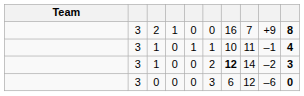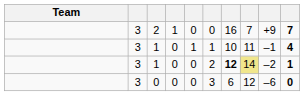row 2 | column 10: 8 -> 7
row 4 | column 8: no background -> khaki background
row 4 | column 10: 3 -> 1
